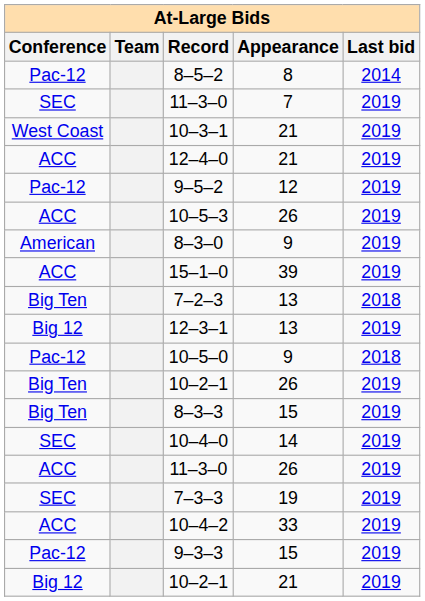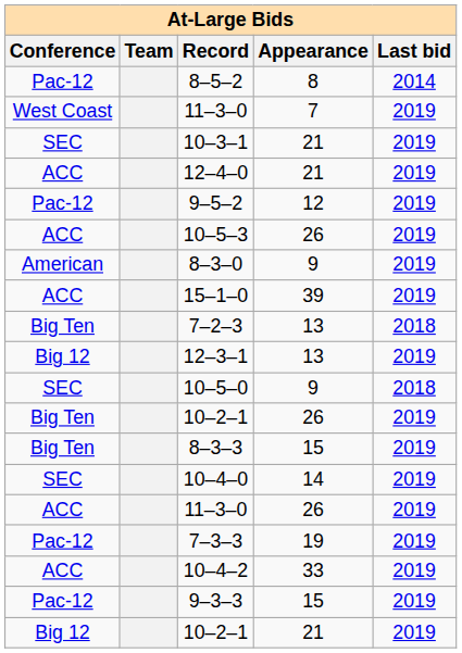11–3–0 / 7 | Conference: SEC -> West Coast
10–3–1 | Conference: West Coast -> SEC
10–5–0 | Conference: Pac-12 -> SEC
7–3–3 | Conference: SEC -> Pac-12
